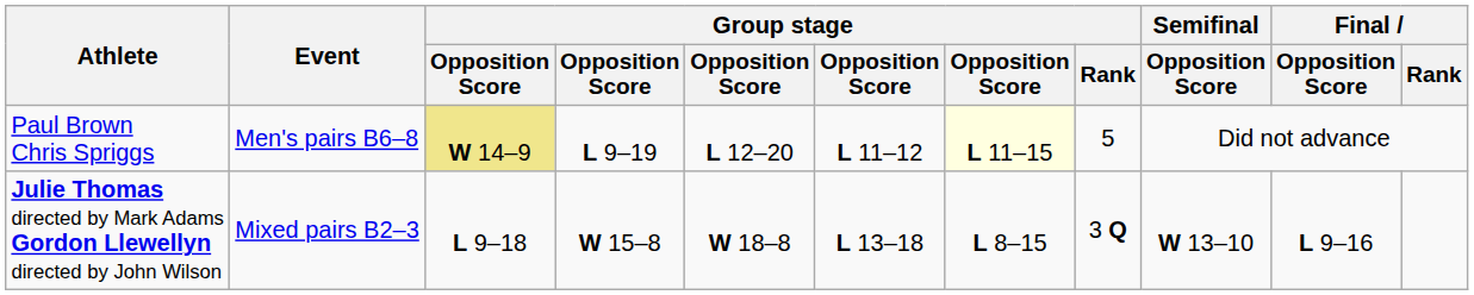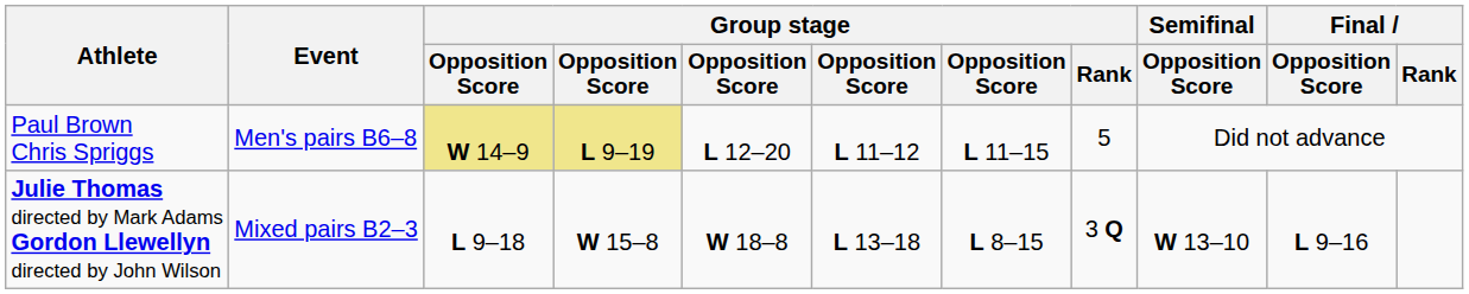Paul Brown Chris Spriggs | column 4: no background -> khaki background
Paul Brown Chris Spriggs | column 7: lightyellow background -> no background
